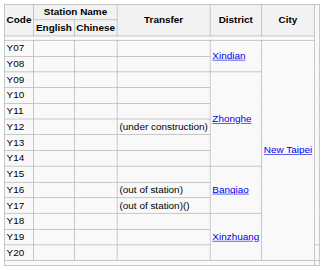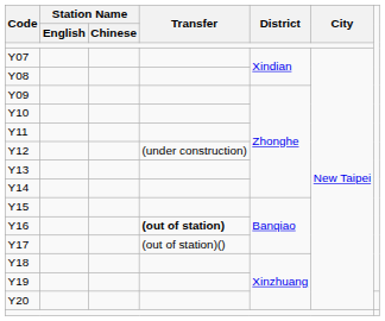Y16 | Transfer: normal -> bold
